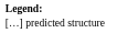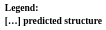row 2 | column 1: normal -> bold
